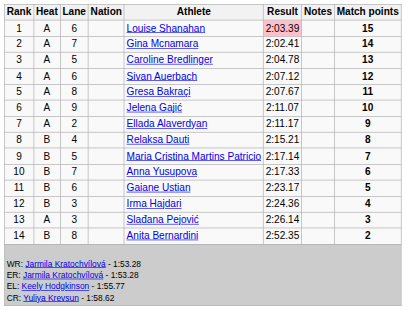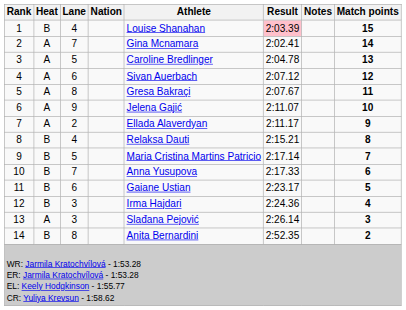1 | Heat: A -> B
1 | Lane: 6 -> 4
